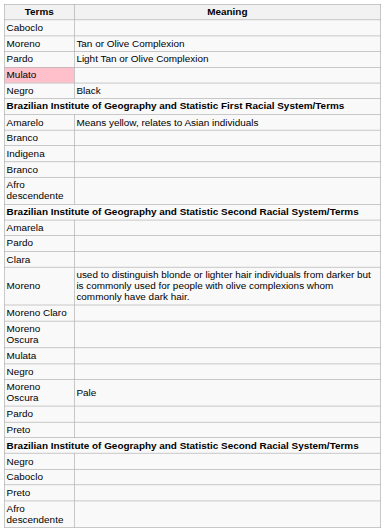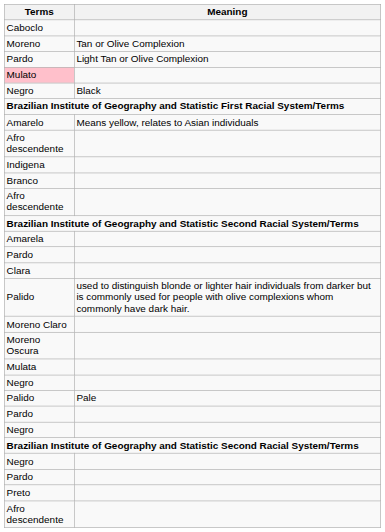row 9 | Terms: Branco -> Afro descendente
row 17 | Terms: Moreno -> Palido
row 22 | Terms: Moreno Oscura -> Palido
row 24 | Terms: Preto -> Negro
row 27 | Terms: Caboclo -> Pardo
